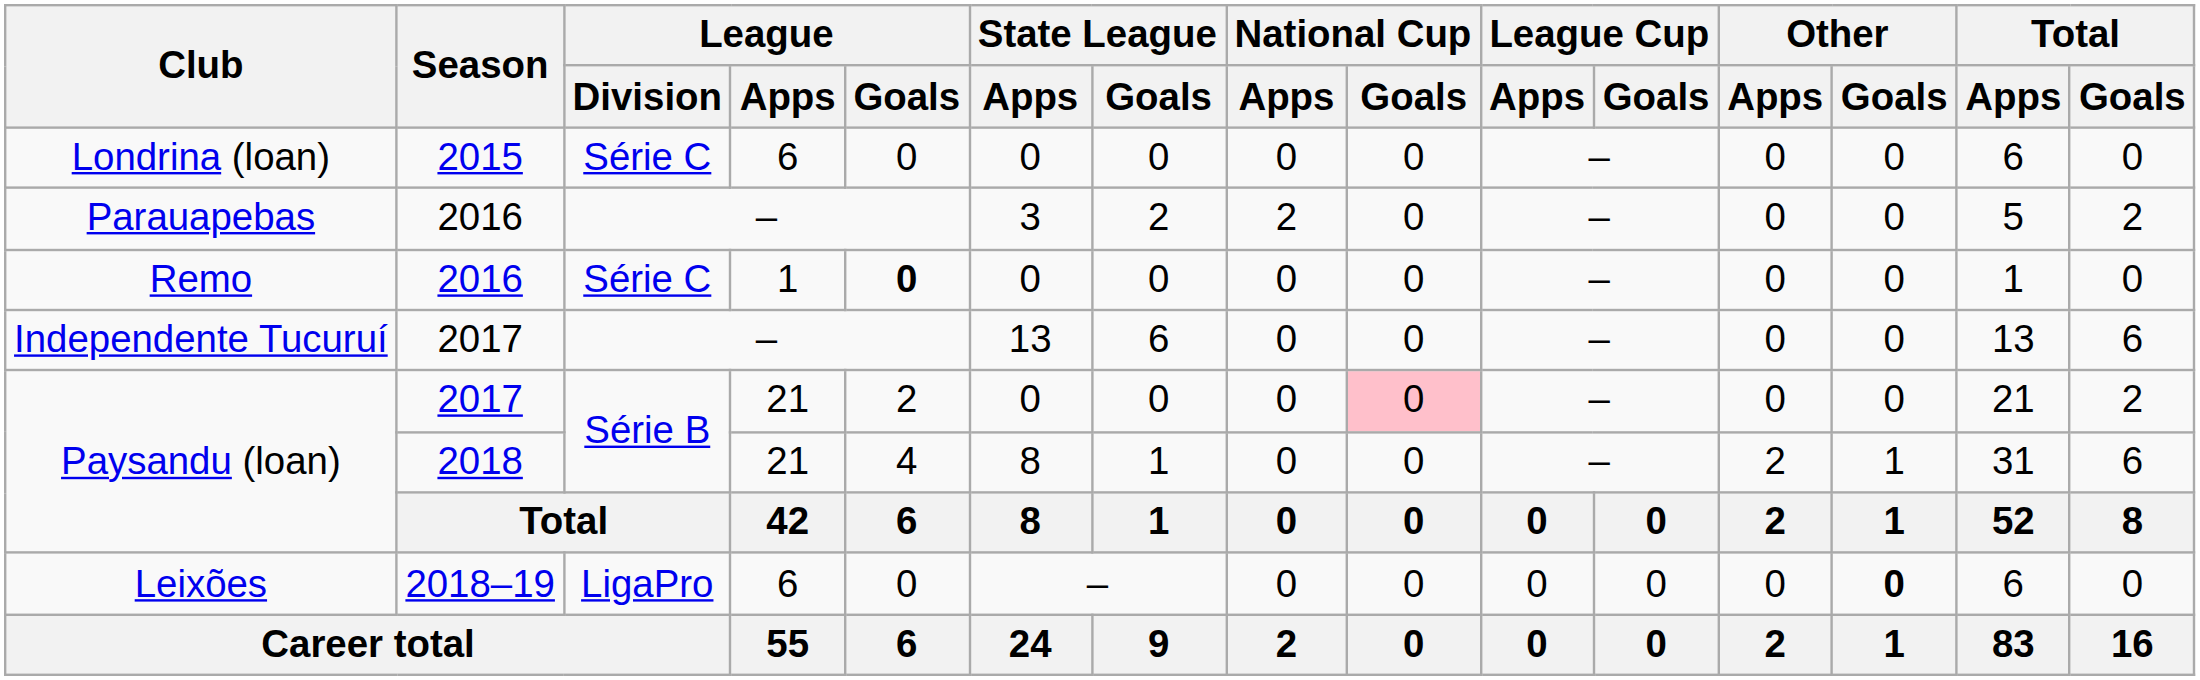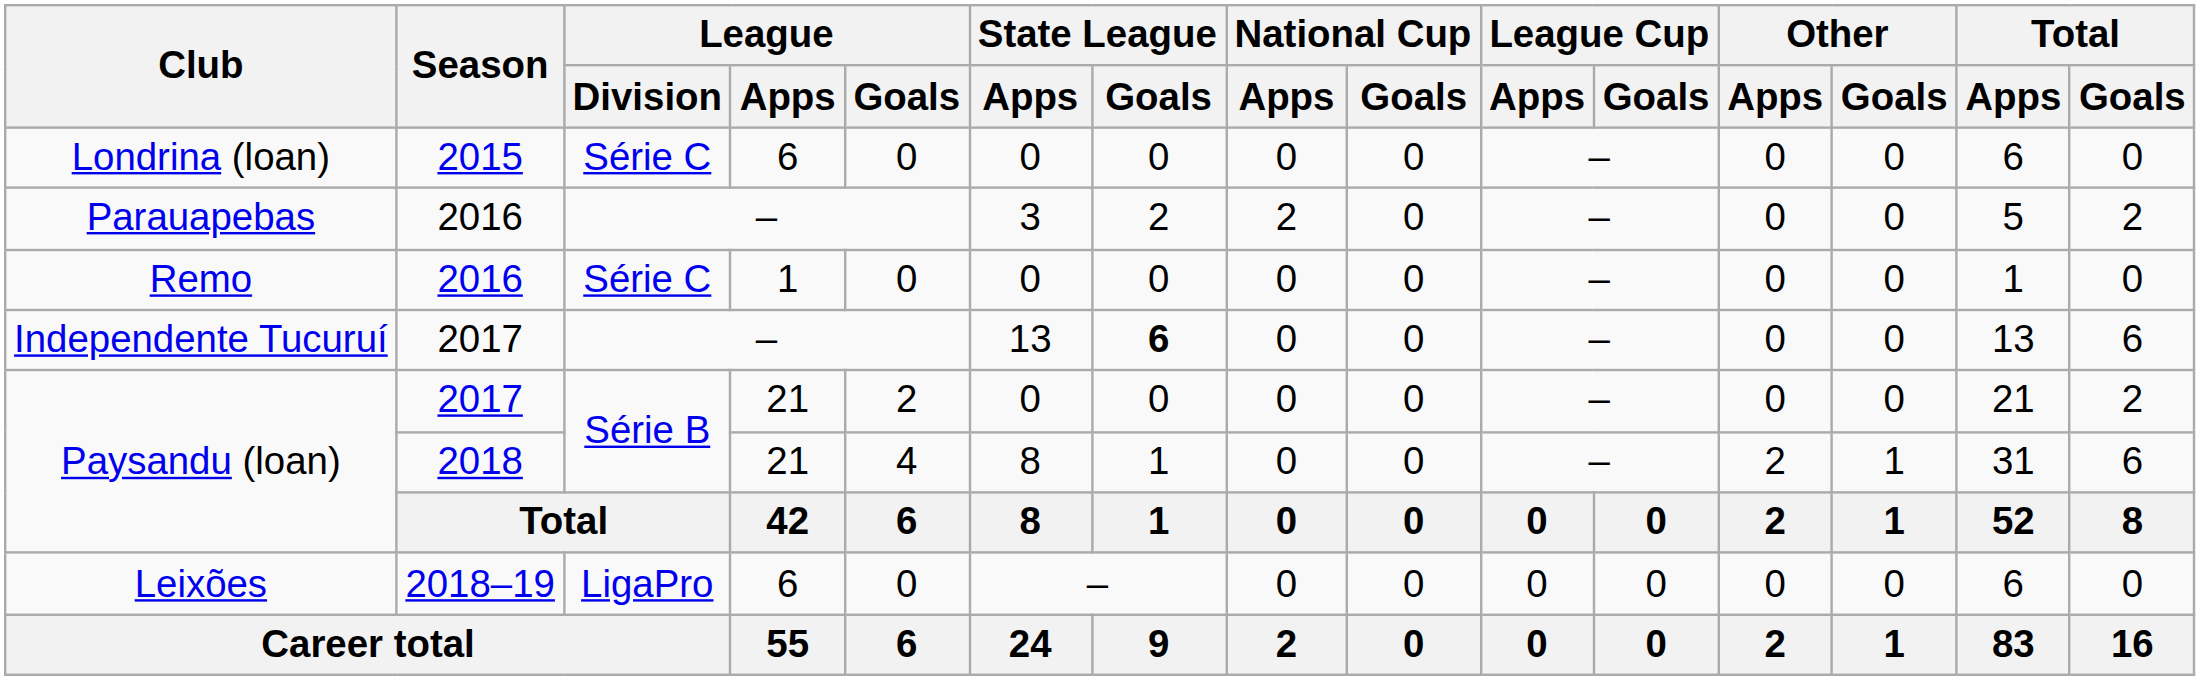Remo | League / Goals: bold -> normal
Independente Tucuruí | State League / Goals: normal -> bold
Paysandu (loan) / 2017 | National Cup / Goals: pink background -> no background
Leixões | Other / Goals: bold -> normal
